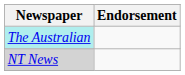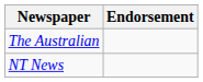The Australian | Newspaper: paleturquoise background -> no background
NT News | Newspaper: lightgrey background -> no background
